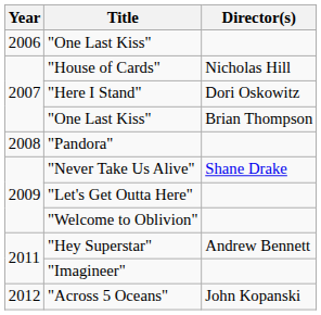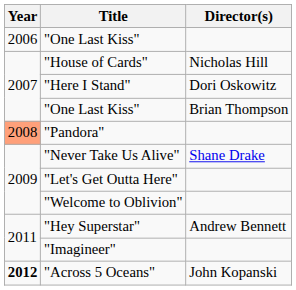"Pandora" | Year: no background -> lightsalmon background
"Across 5 Oceans" | Year: normal -> bold
